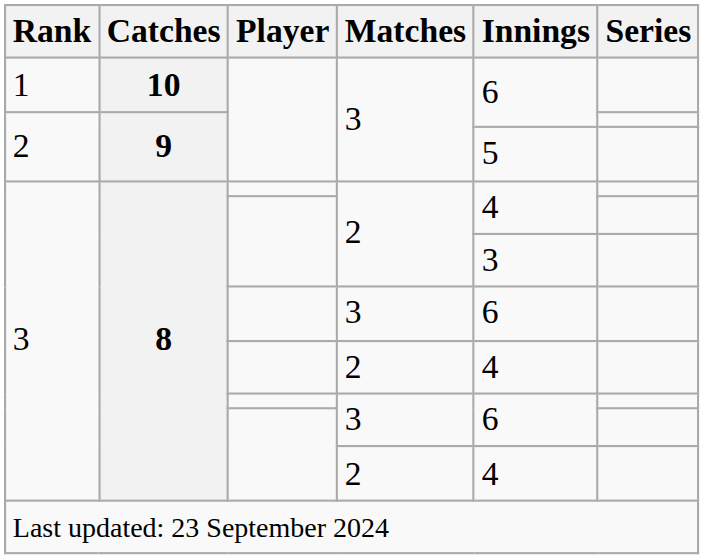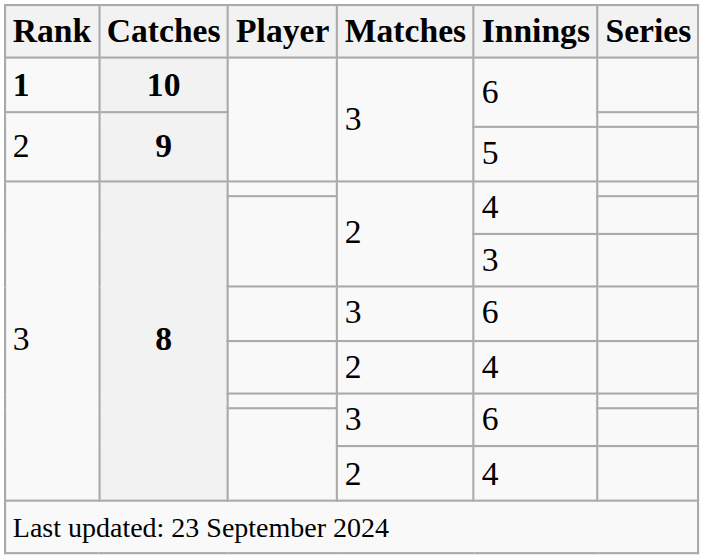1 | Rank: normal -> bold
